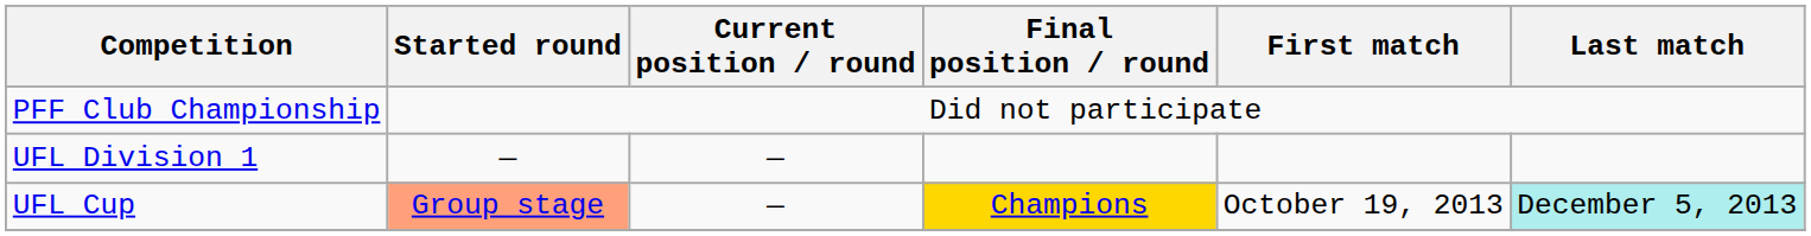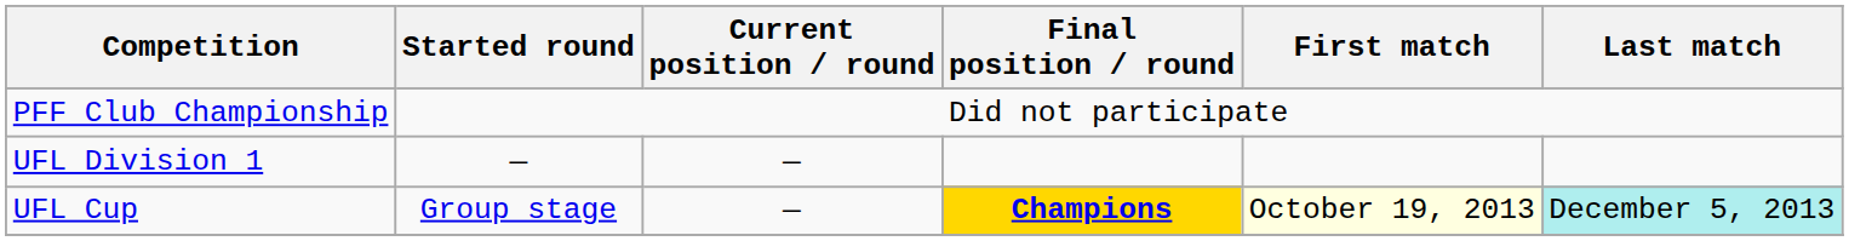UFL Cup | Started round: lightsalmon background -> no background
UFL Cup | Final position / round: normal -> bold
UFL Cup | First match: no background -> lightyellow background
